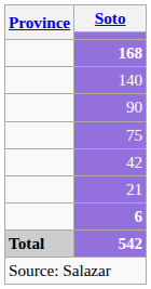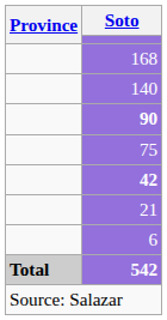168 | Soto: bold -> normal
90 | Soto: normal -> bold
42 | Soto: normal -> bold
6 | Soto: bold -> normal
